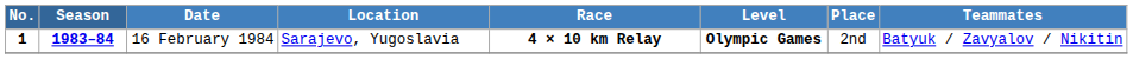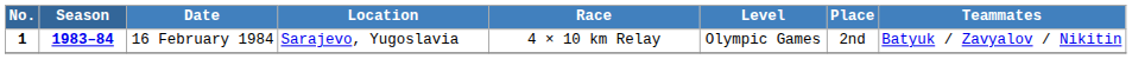16 February 1984 | Race: bold -> normal
16 February 1984 | Level: bold -> normal
